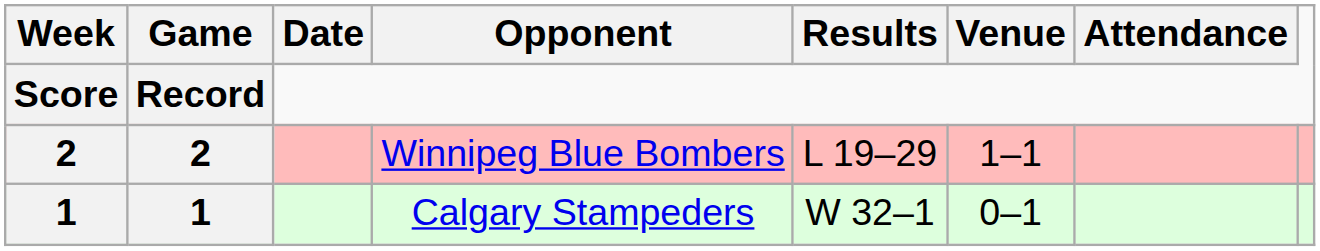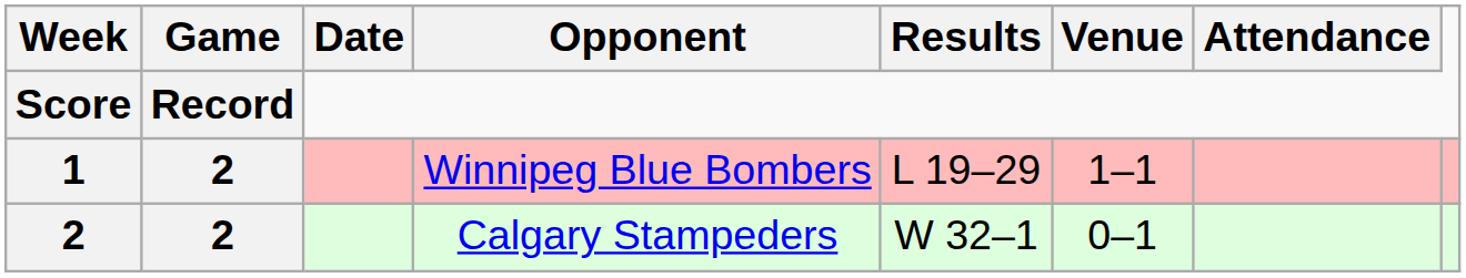Winnipeg Blue Bombers | Week / Score: 2 -> 1
Calgary Stampeders | Week / Score: 1 -> 2
Calgary Stampeders | Game / Record: 1 -> 2
